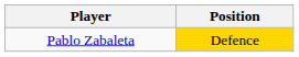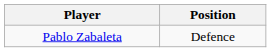Pablo Zabaleta | Position: gold background -> no background
